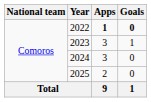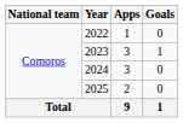2022 | Apps: bold -> normal
2022 | Goals: bold -> normal
